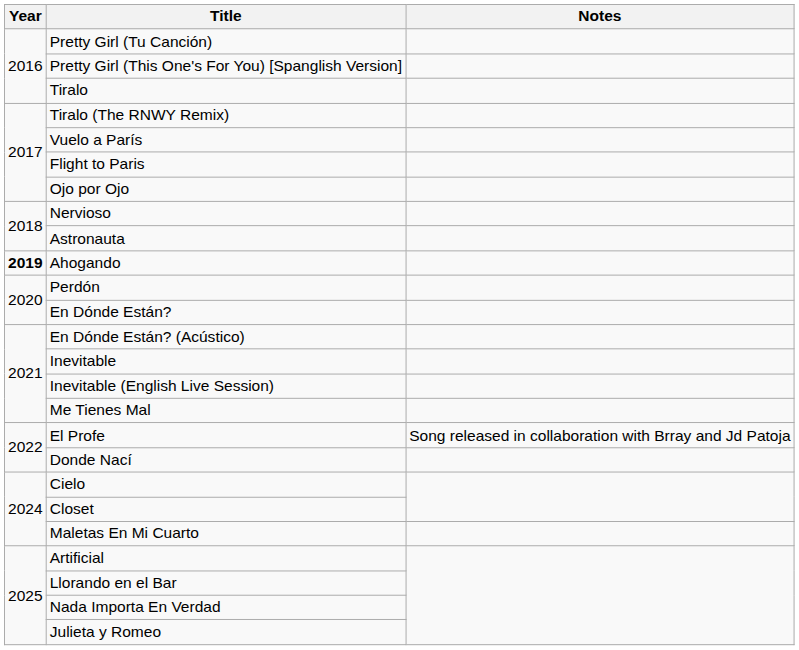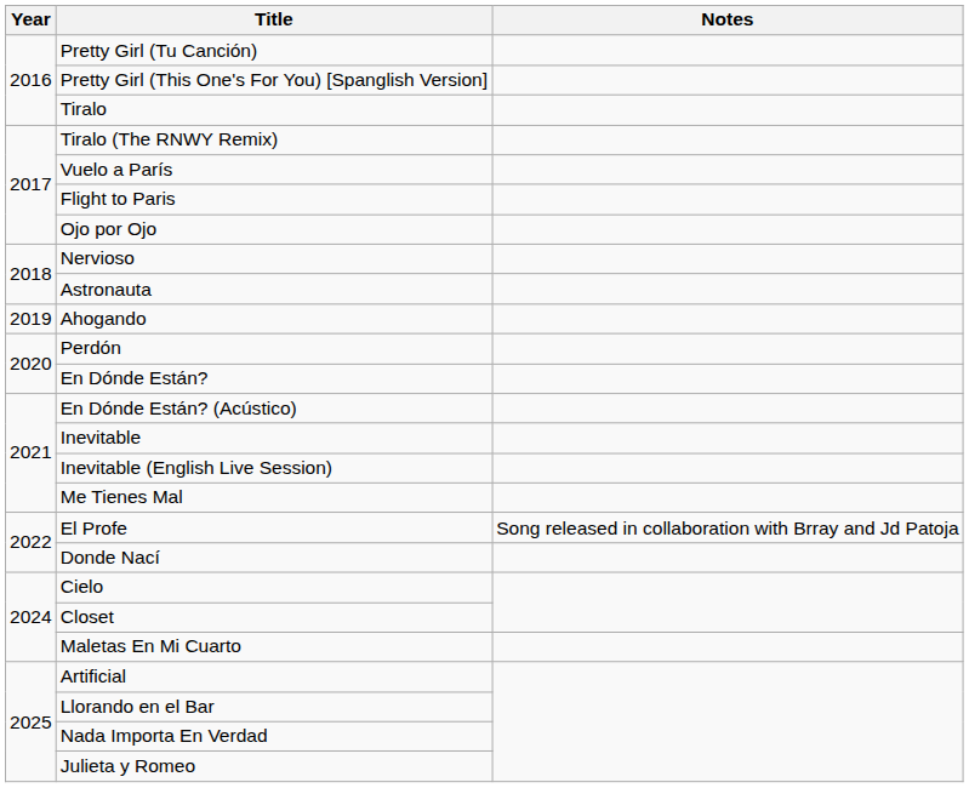Ahogando | Year: bold -> normal
